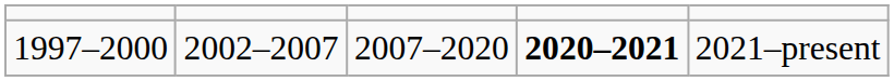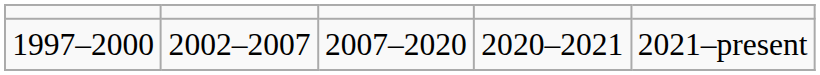1997–2000 | column 4: bold -> normal
